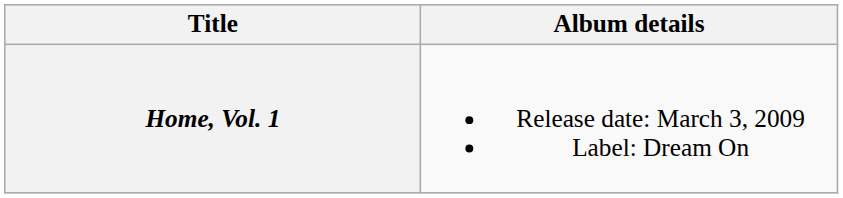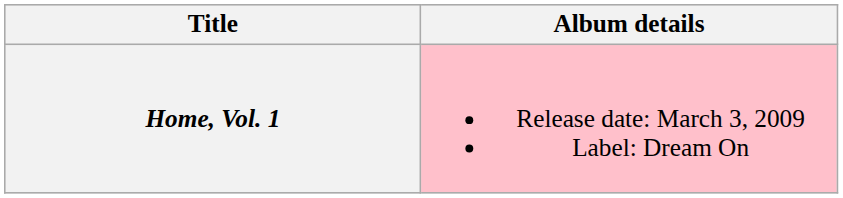Home, Vol. 1 | Album details: no background -> pink background
